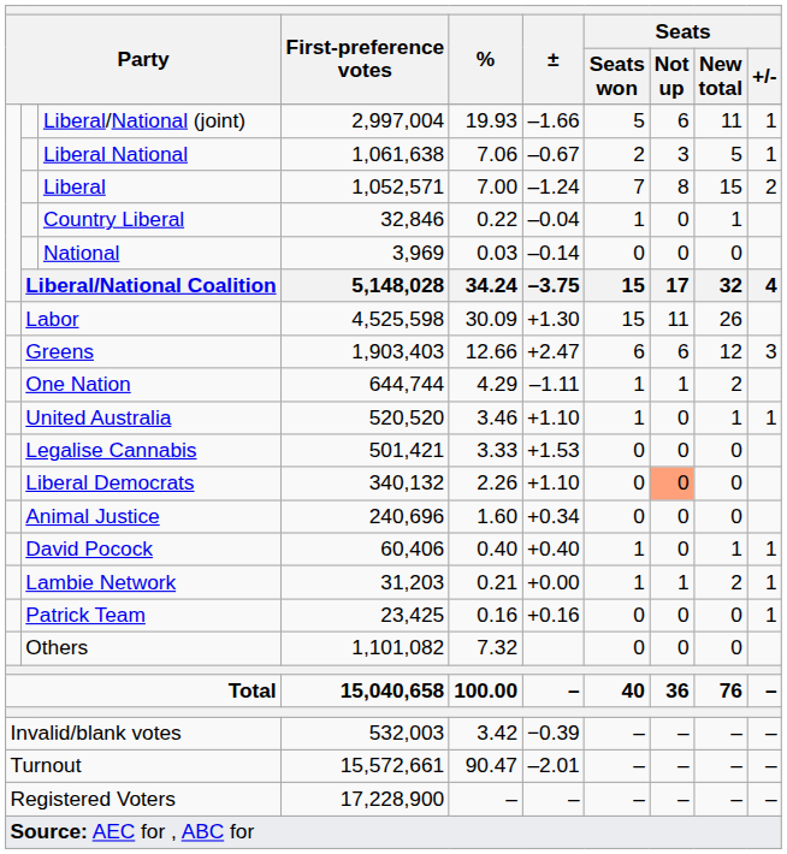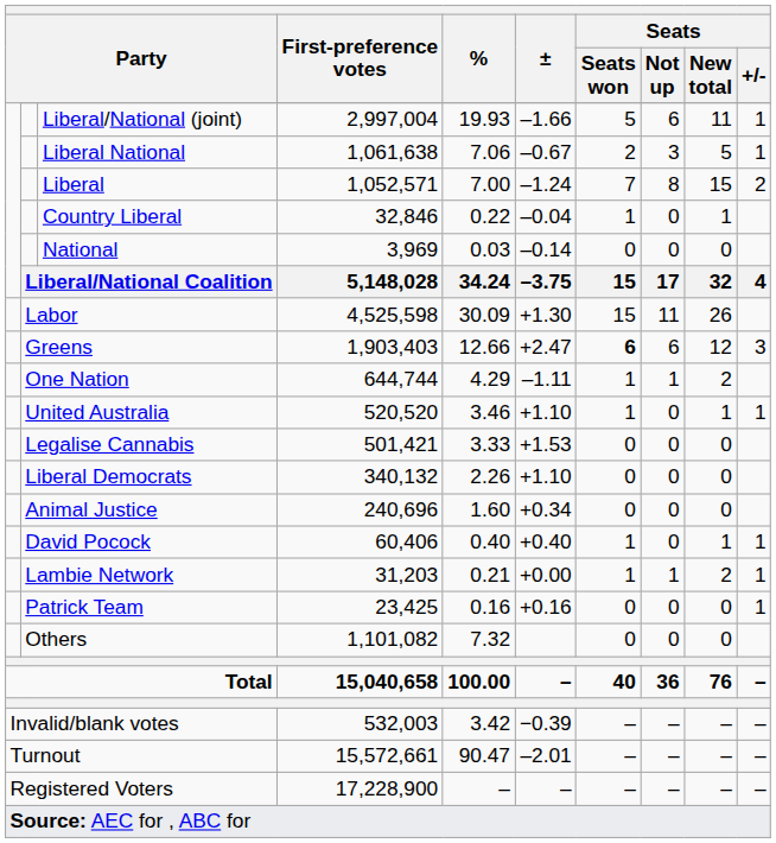Greens | Seats / Seats won: normal -> bold
Liberal Democrats | Seats / Not up: lightsalmon background -> no background
